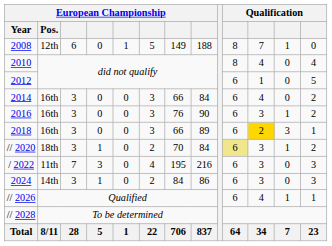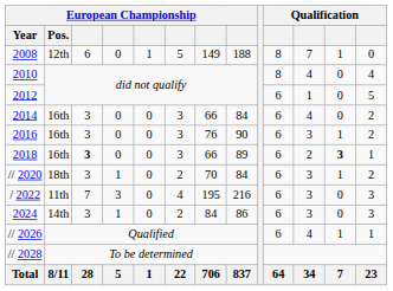2018 | column 3: normal -> bold
2018 | column 11: gold background -> no background
2018 | column 12: normal -> bold
// 2020 | column 10: khaki background -> no background
